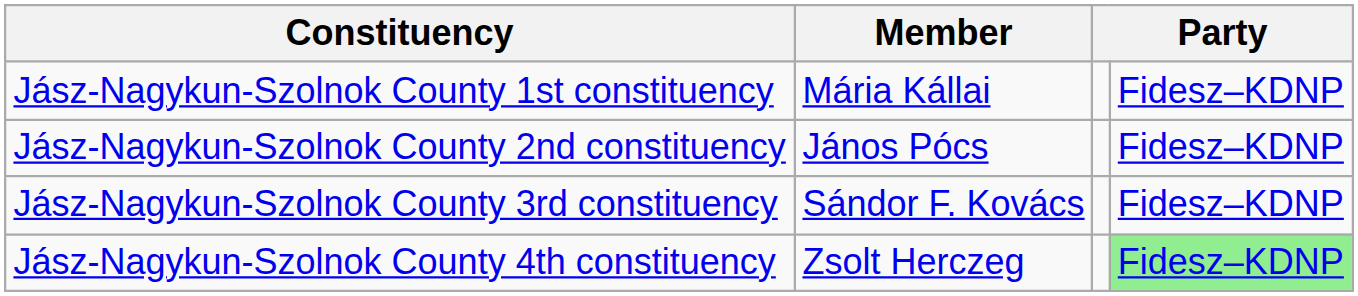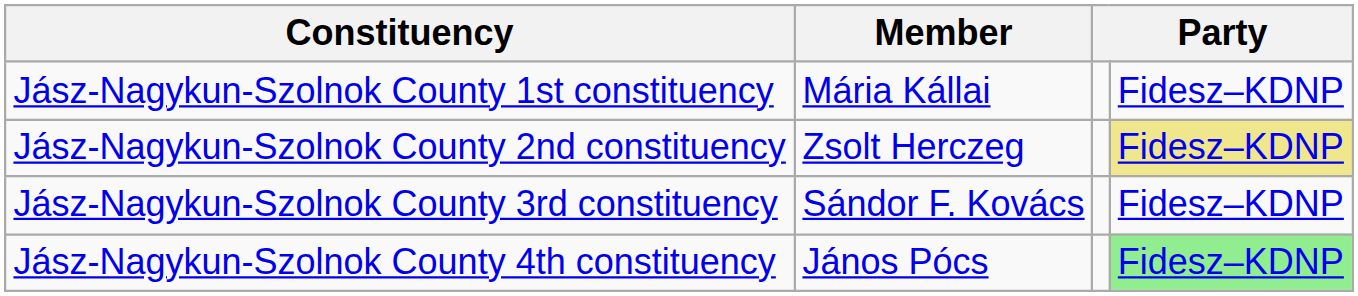Jász-Nagykun-Szolnok County 2nd constituency | Member: János Pócs -> Zsolt Herczeg
Jász-Nagykun-Szolnok County 2nd constituency | column 4: no background -> khaki background
Jász-Nagykun-Szolnok County 4th constituency | Member: Zsolt Herczeg -> János Pócs
